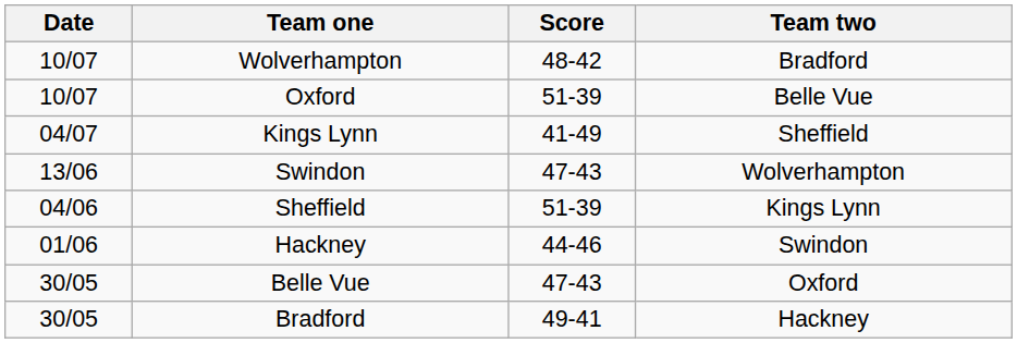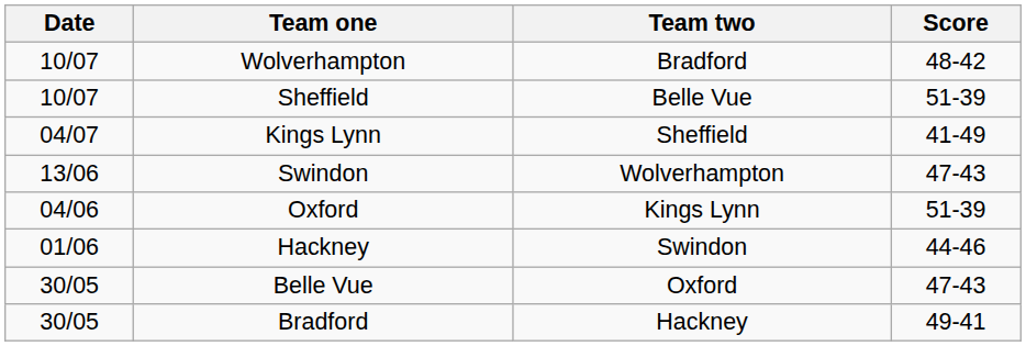columns swapped: Score <-> Team two
row 3 | Team one: Oxford -> Sheffield
row 6 | Team one: Sheffield -> Oxford
